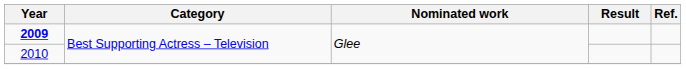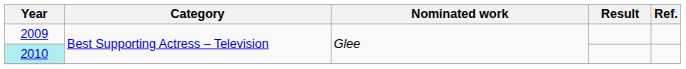2009 | Year: bold -> normal
2010 | Year: no background -> paleturquoise background
